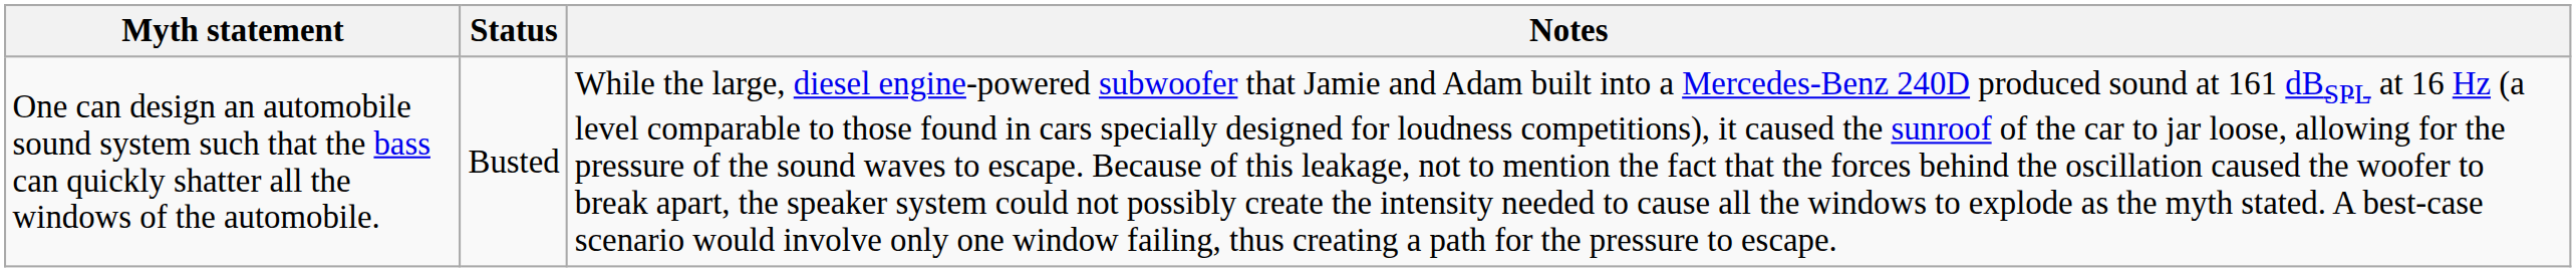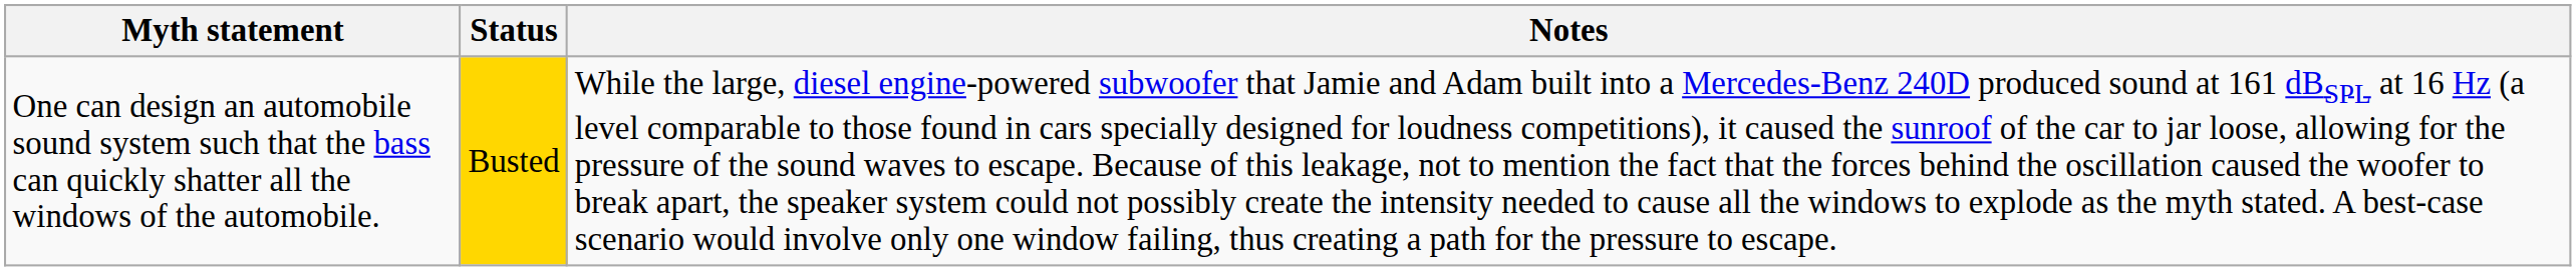row 2 | Status: no background -> gold background
